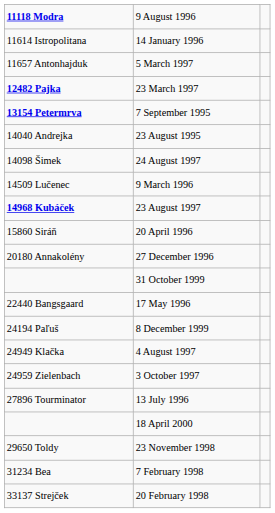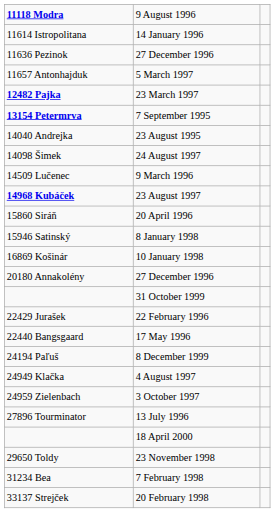+ row: 11636 Pezinok | 27 December 1996
+ row: 15946 Satinský | 8 January 1998
+ row: 16869 Košinár | 10 January 1998
+ row: 22429 Jurašek | 22 February 1996
